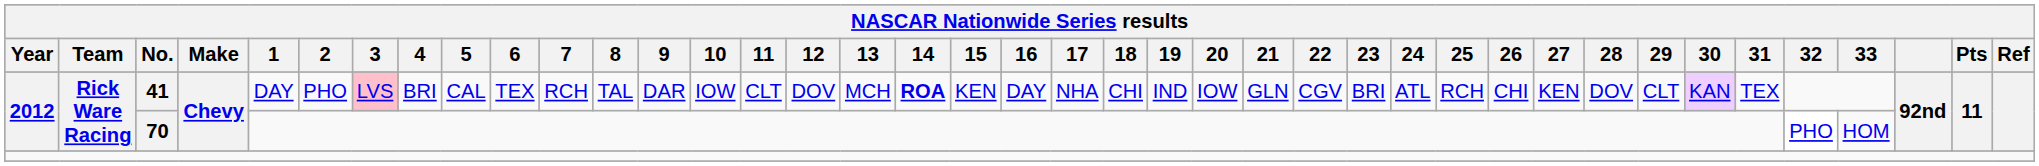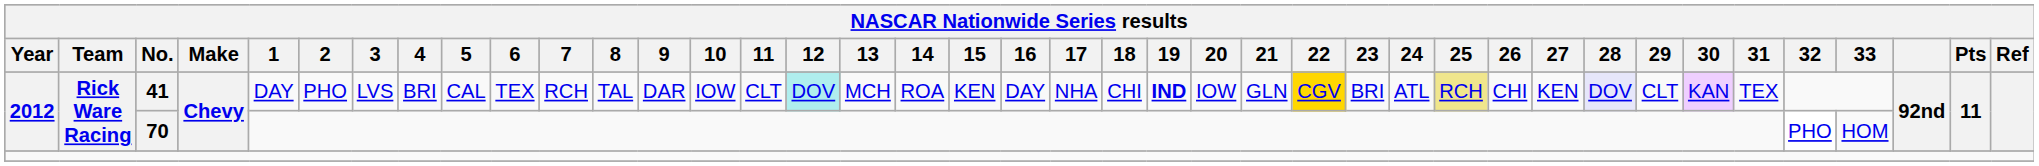41 | 3: pink background -> no background
41 | 12: no background -> paleturquoise background
41 | 14: bold -> normal
41 | 19: normal -> bold
41 | 22: no background -> gold background
41 | 25: no background -> khaki background
41 | 28: no background -> lavender background
